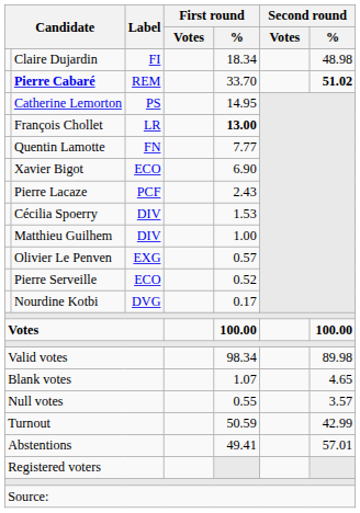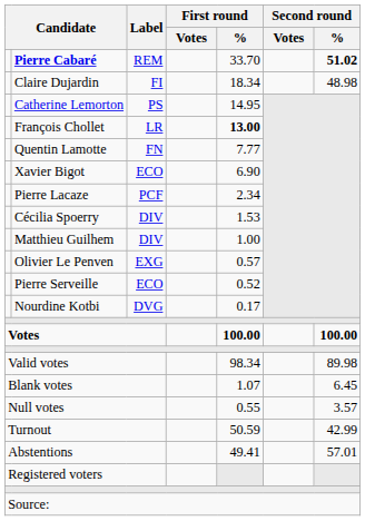rows swapped: Pierre Cabaré <-> Claire Dujardin
Pierre Lacaze | First round / %: 2.43 -> 2.34
Blank votes | Second round / %: 4.65 -> 6.45
